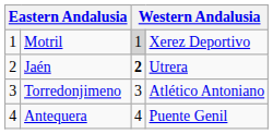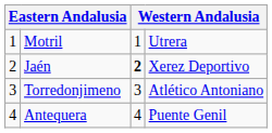Motril | column 3: lightgrey background -> no background
Motril | column 4: Xerez Deportivo -> Utrera
Jaén | column 4: Utrera -> Xerez Deportivo
